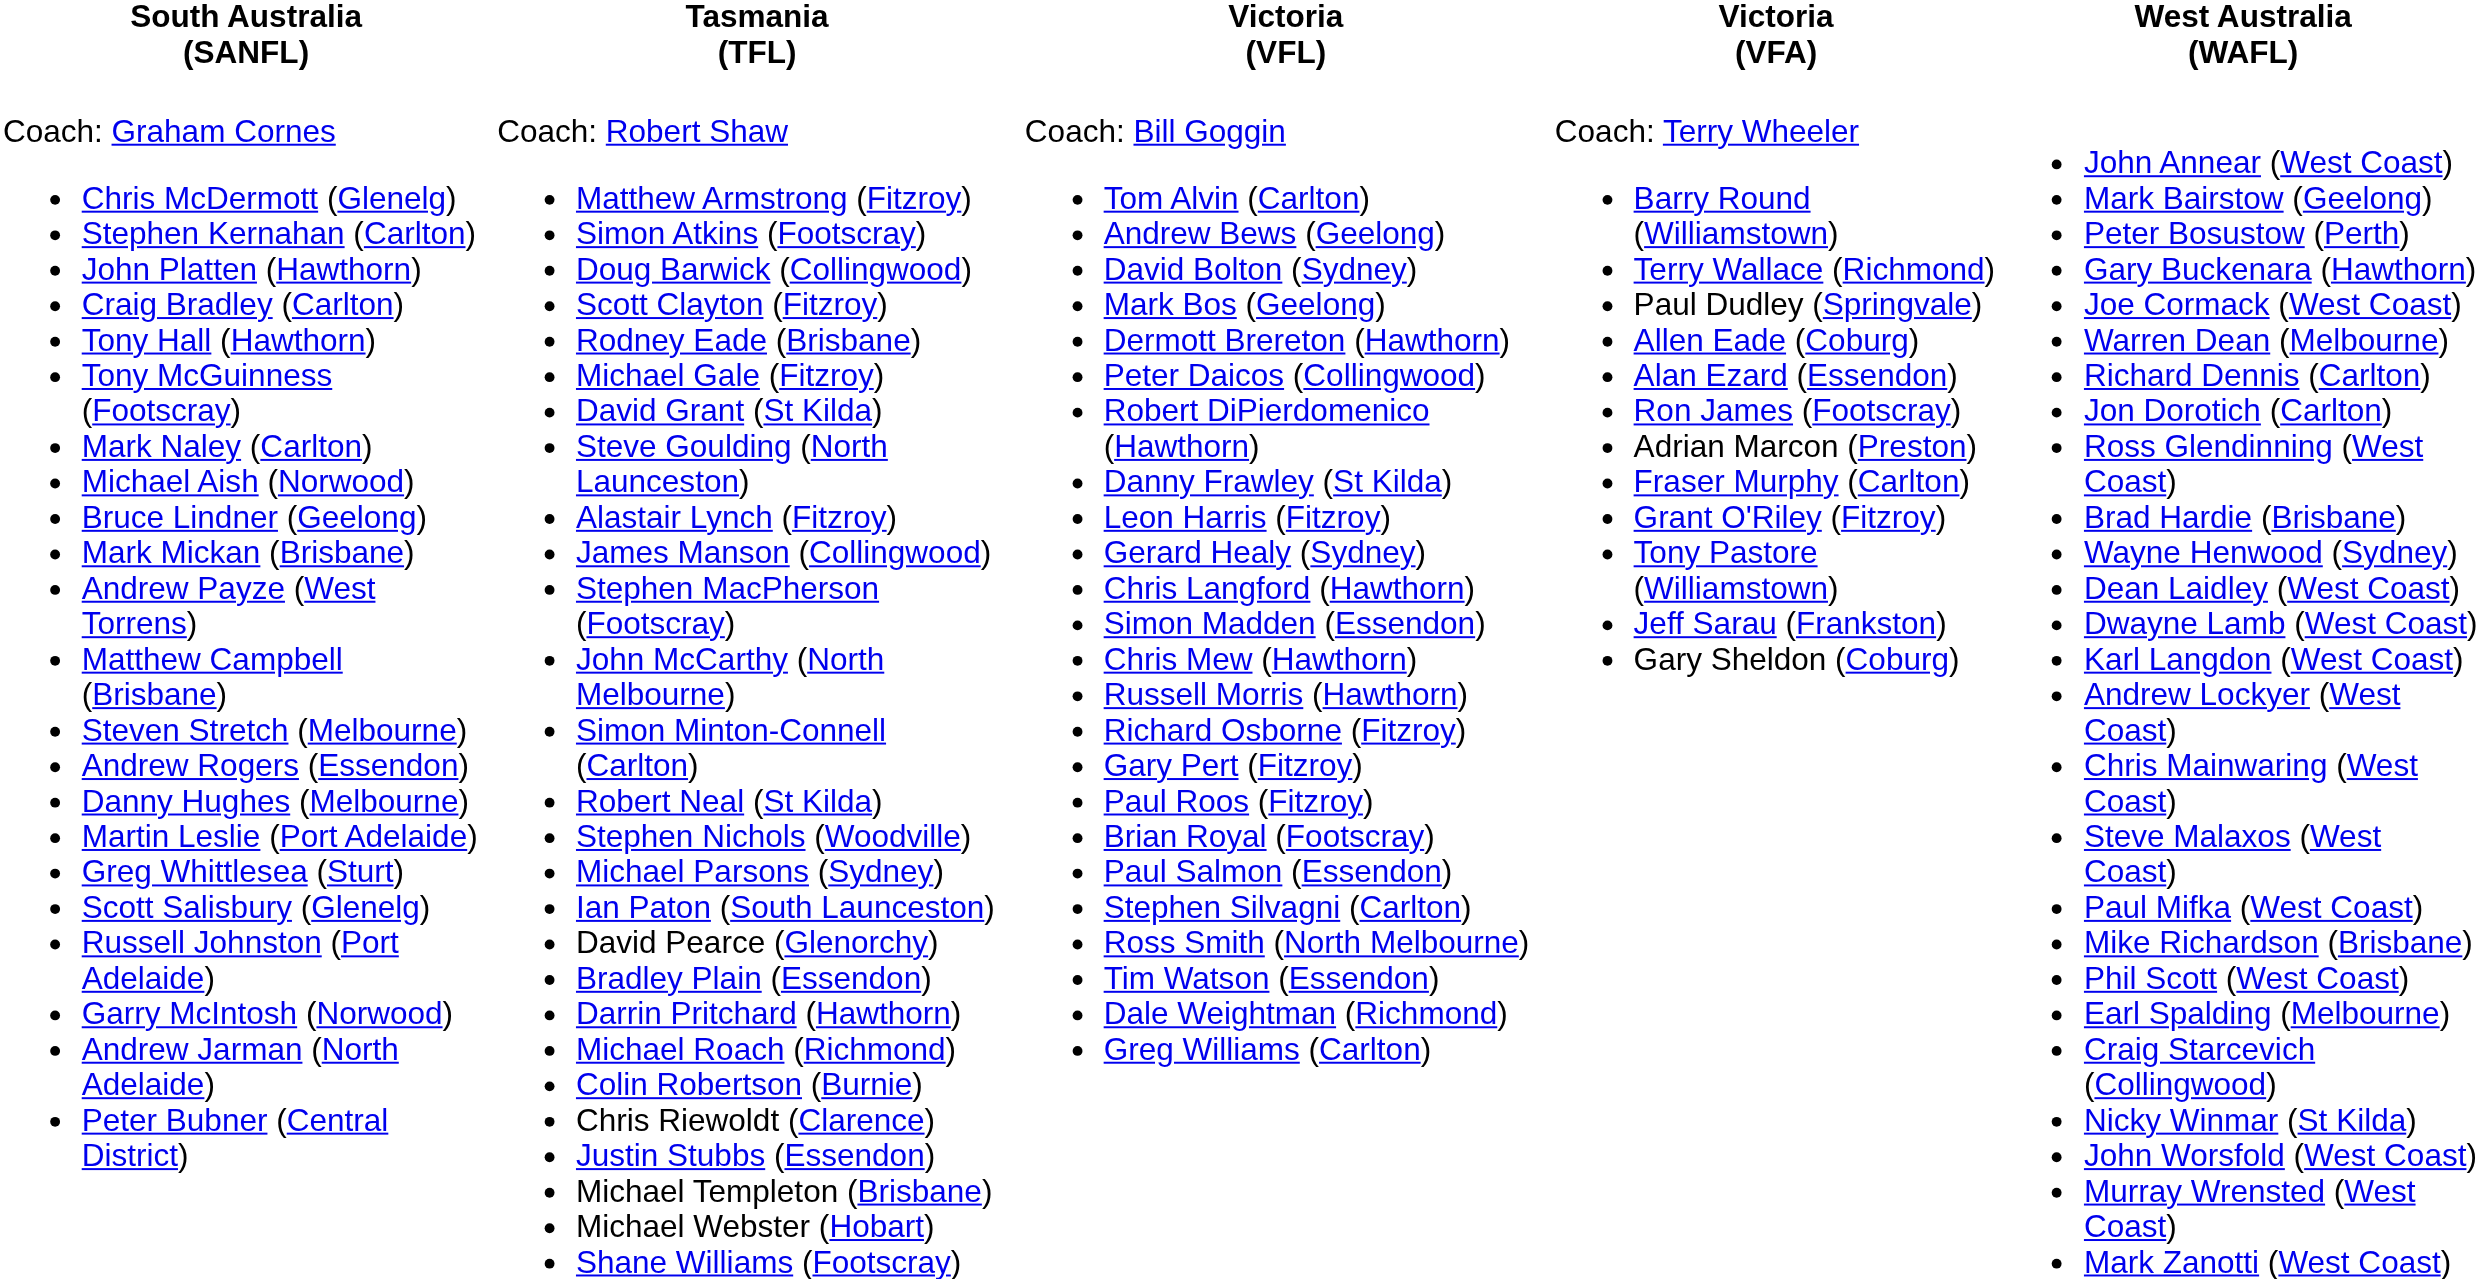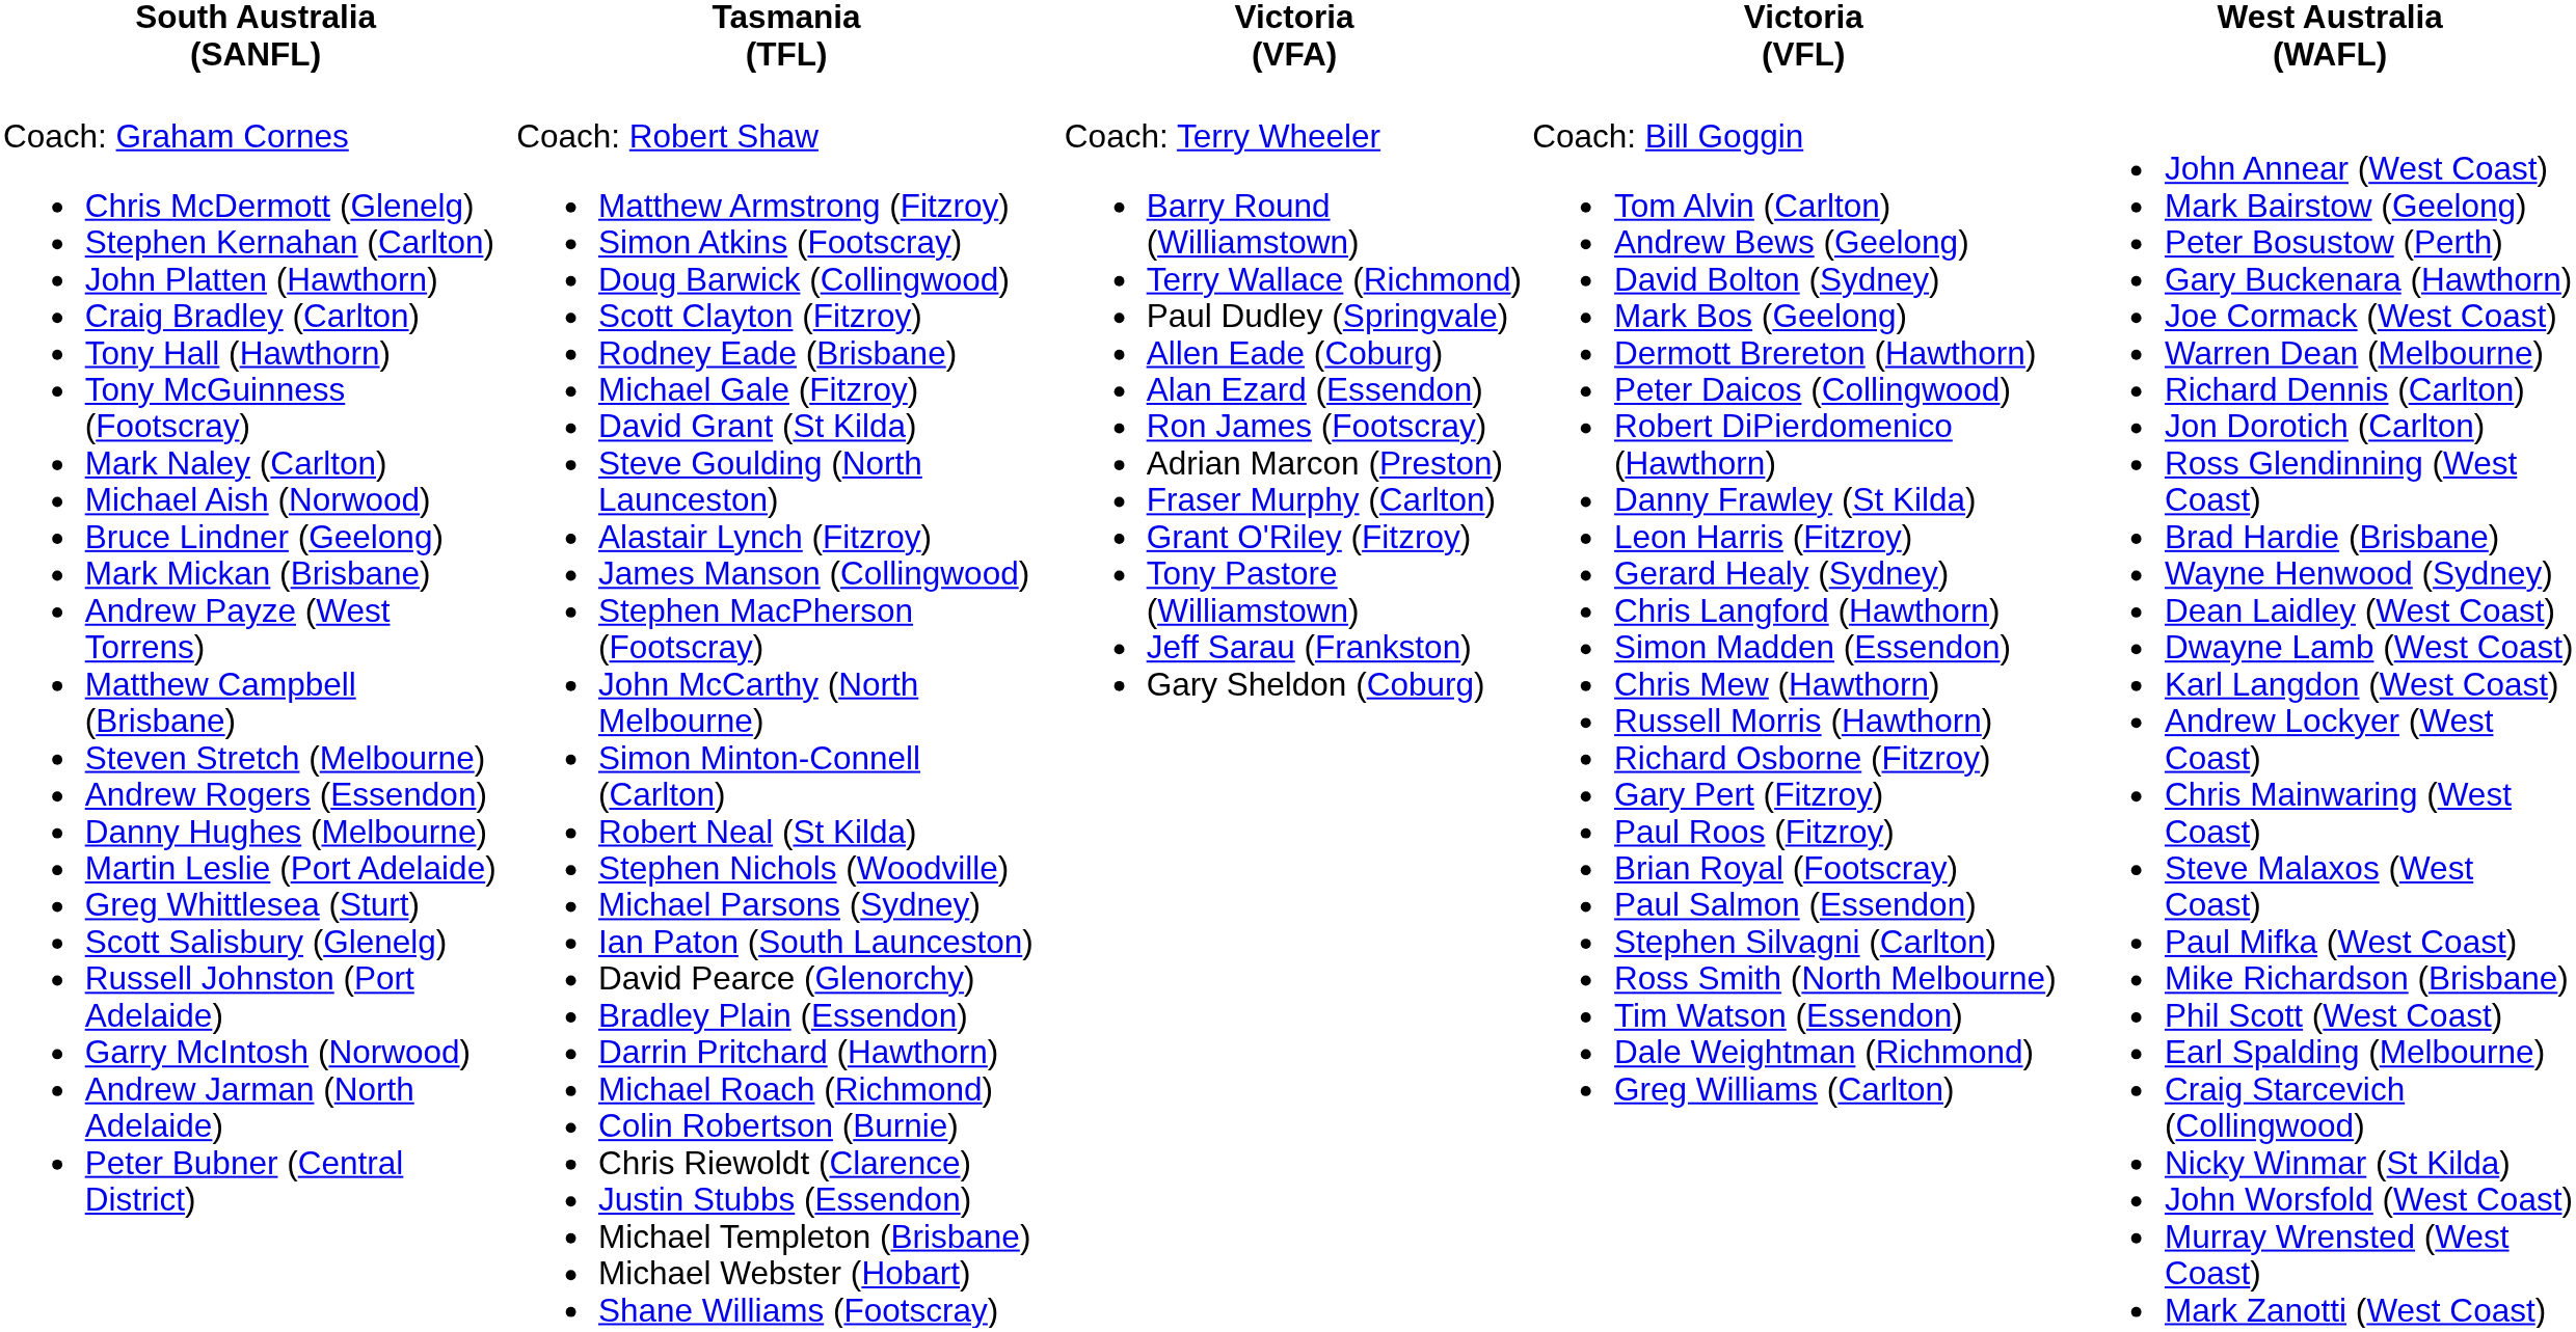columns swapped: Victoria (VFA) <-> Victoria (VFL)
